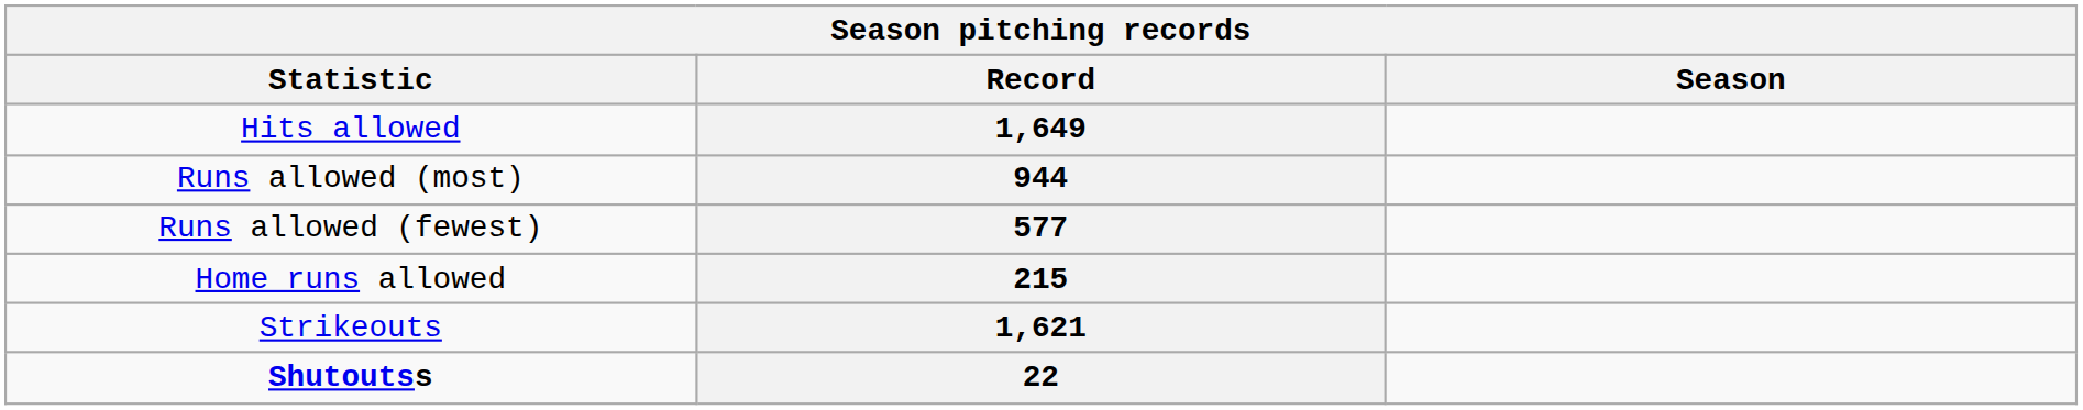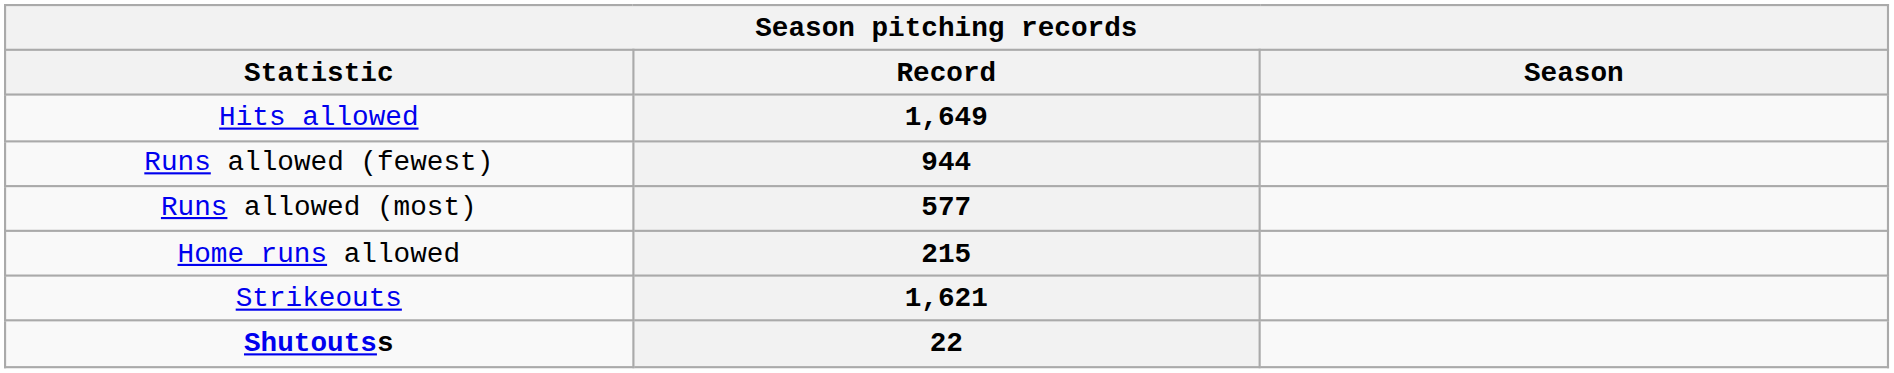944 | Statistic: Runs allowed (most) -> Runs allowed (fewest)
577 | Statistic: Runs allowed (fewest) -> Runs allowed (most)
